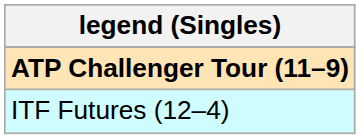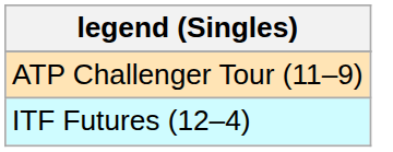row 2 | column 1: bold -> normal
